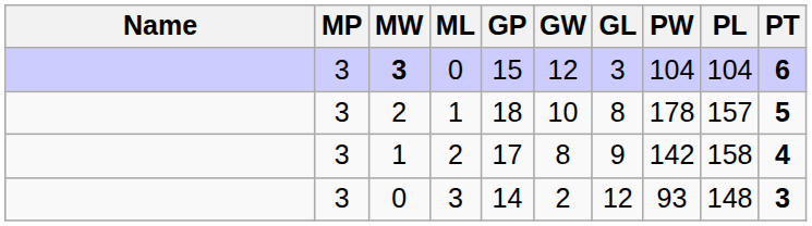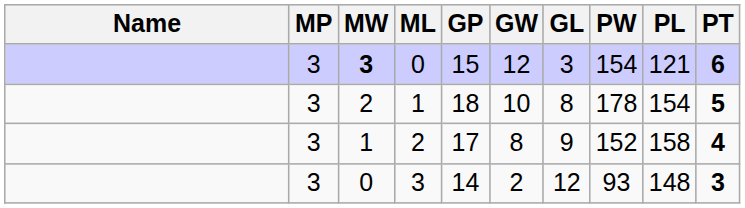row 2 | PW: 104 -> 154
row 2 | PL: 104 -> 121
row 3 | PL: 157 -> 154
row 4 | PW: 142 -> 152
